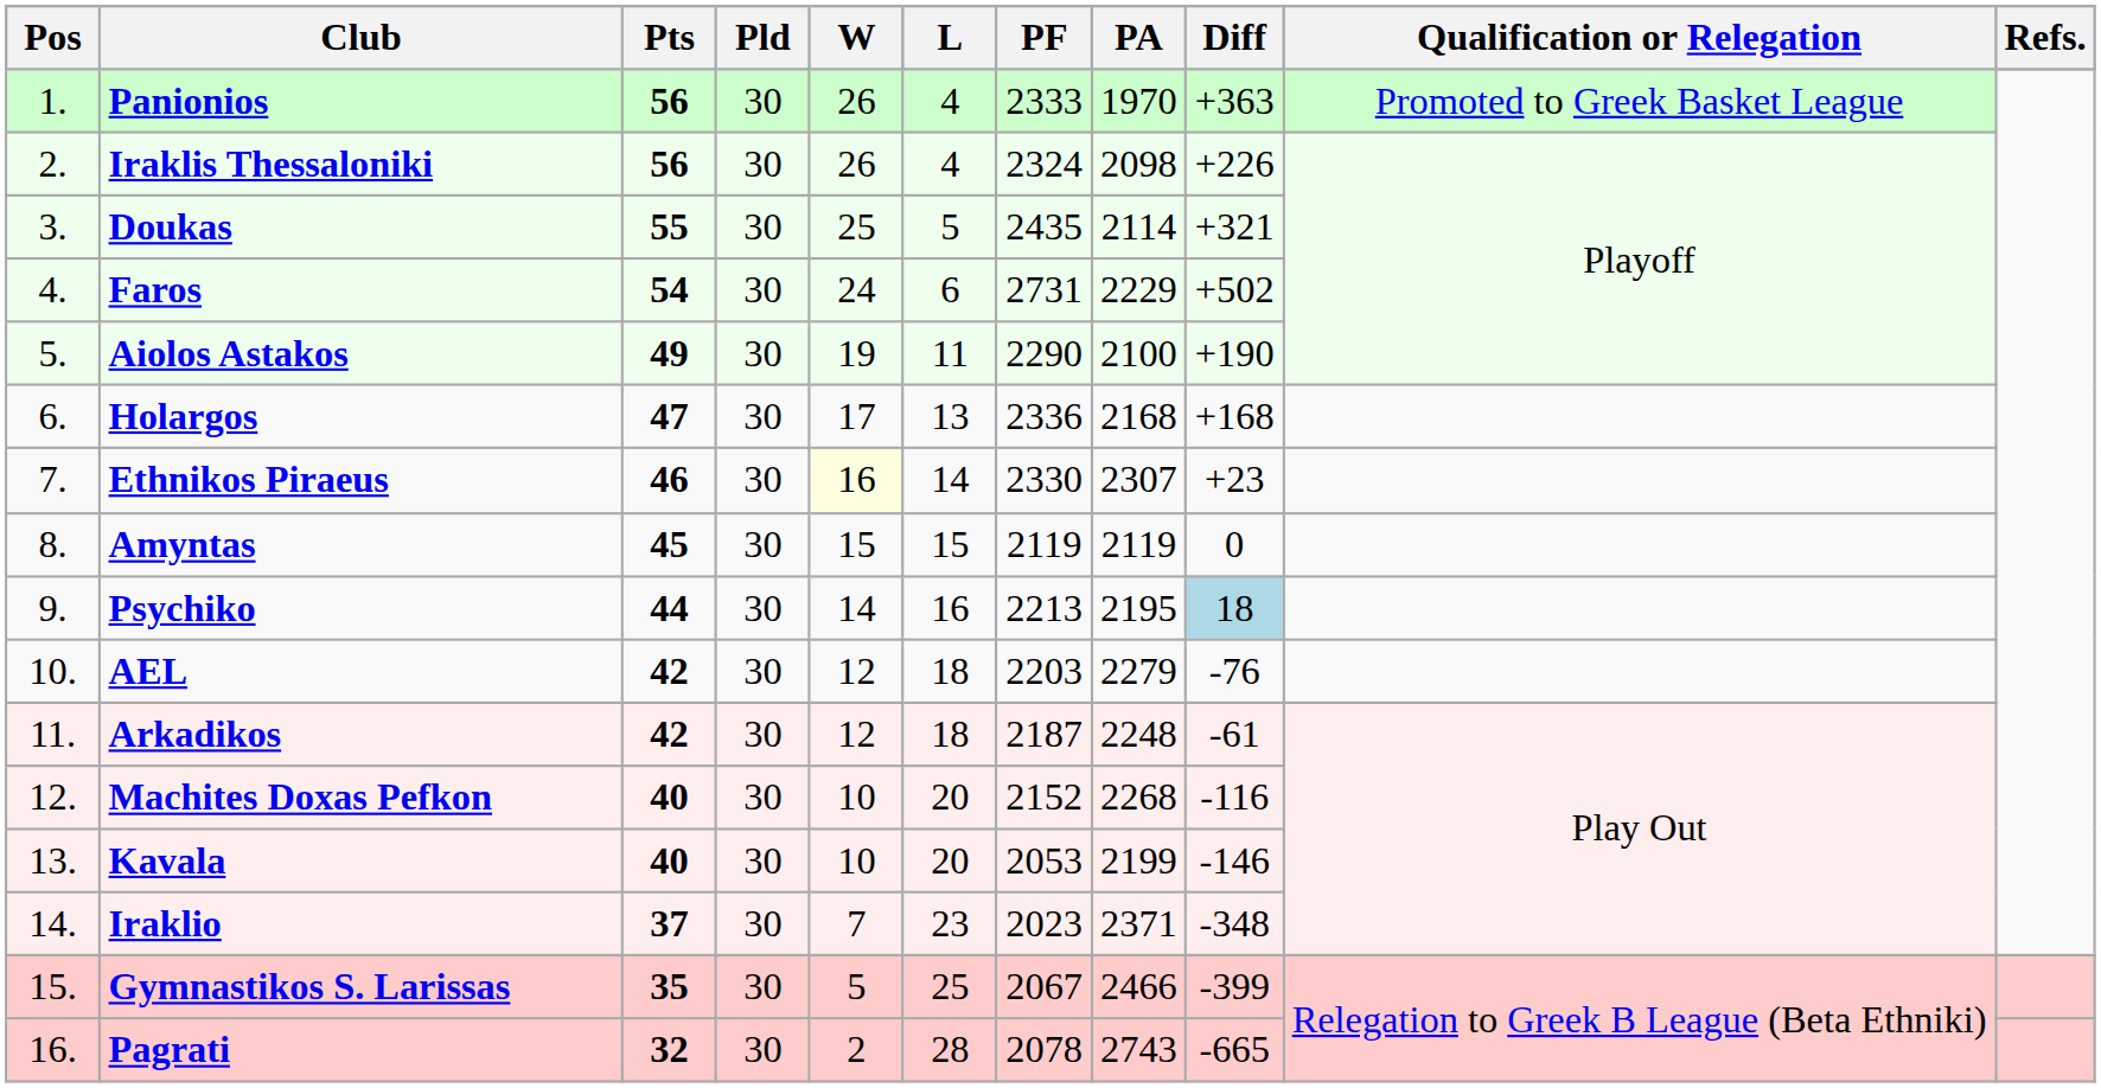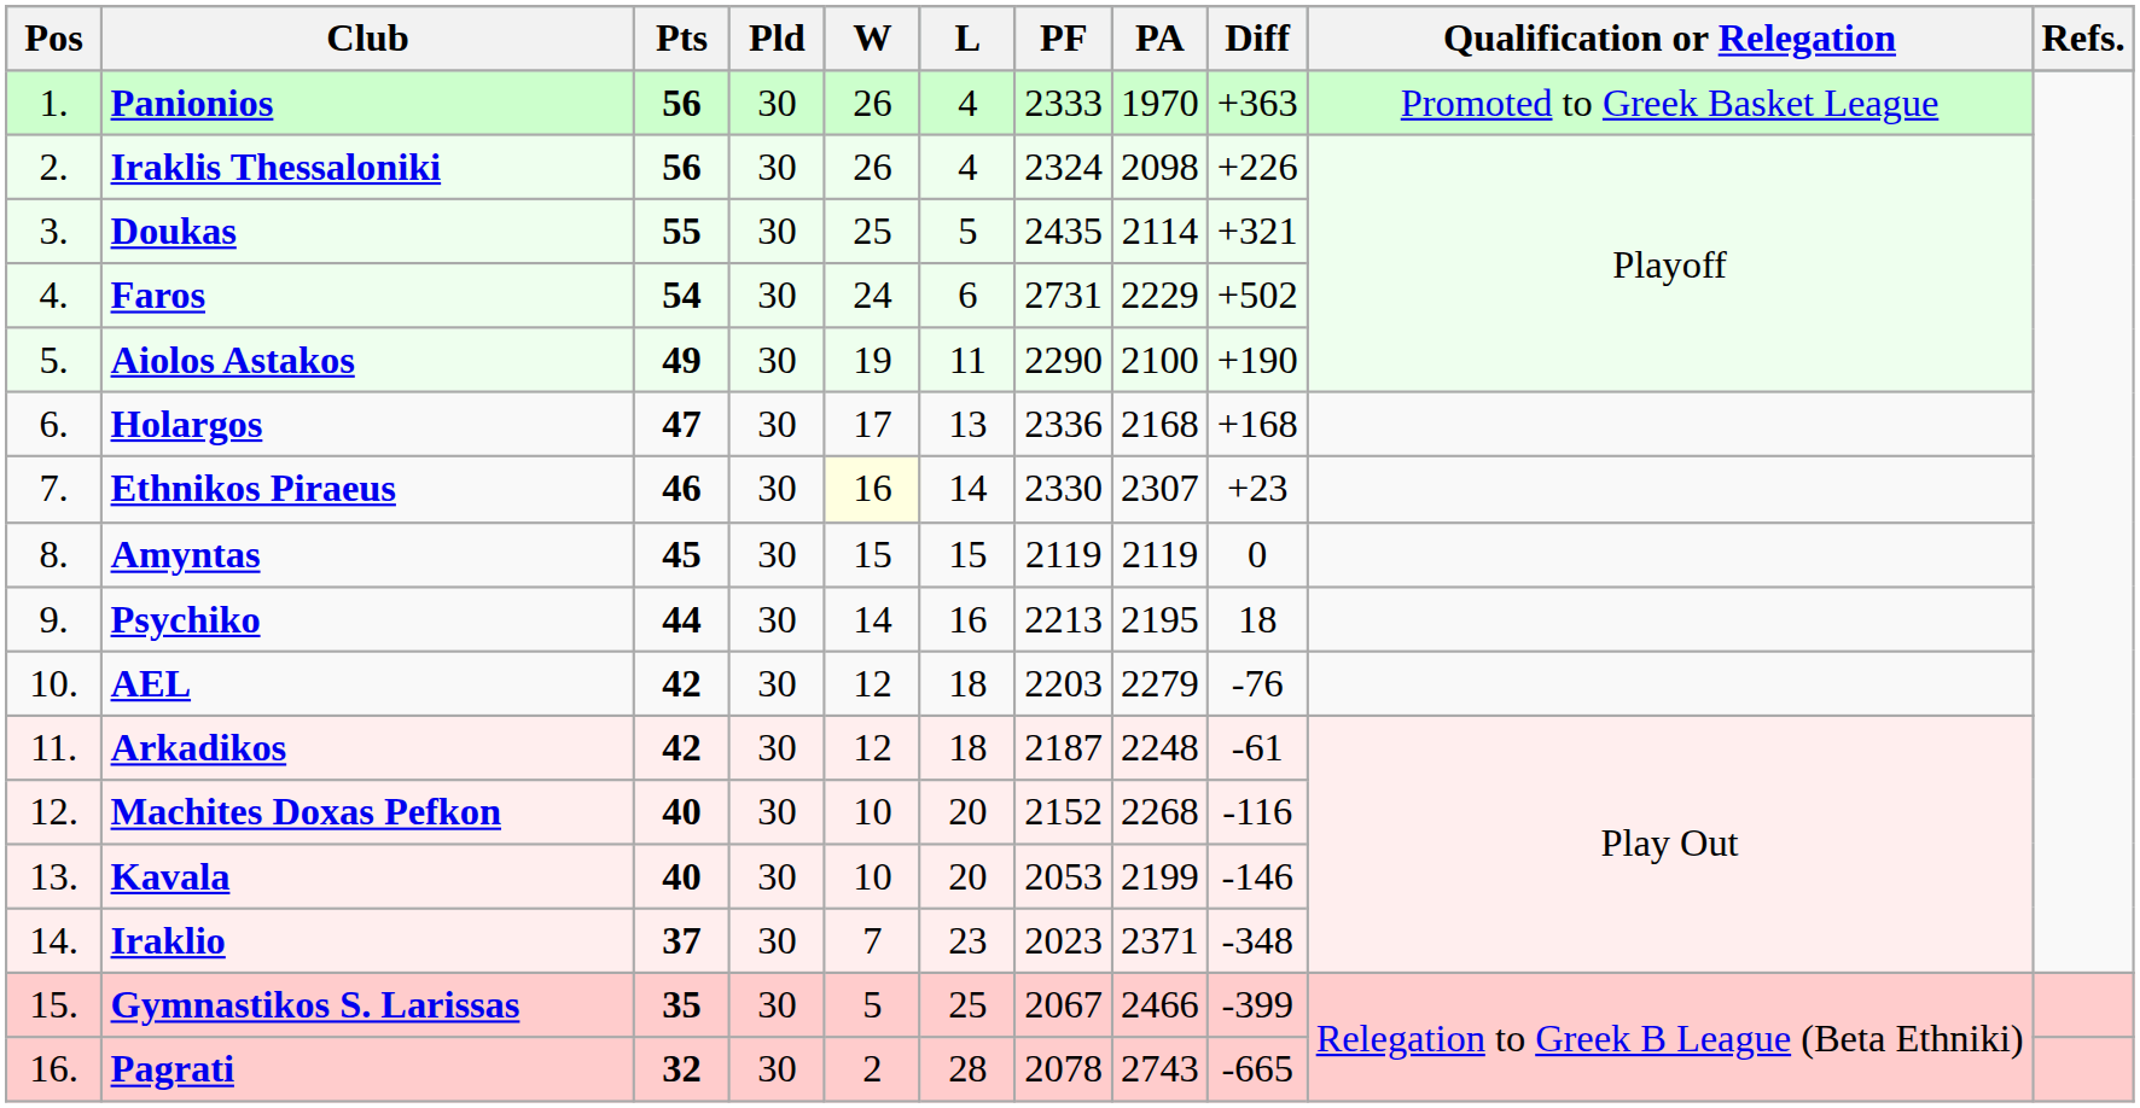Psychiko | Diff: lightblue background -> no background
